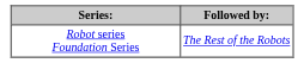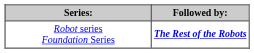Robot series Foundation Series | Followed by:: normal -> bold
